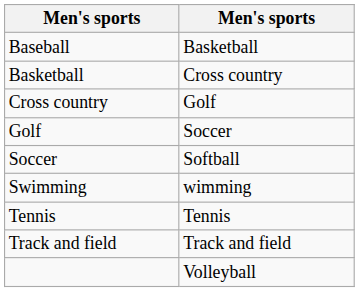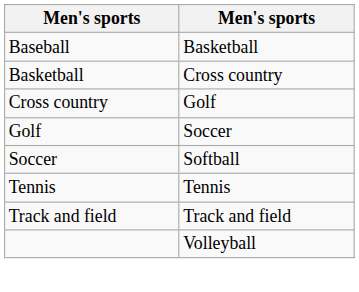- row: Swimming | wimming
